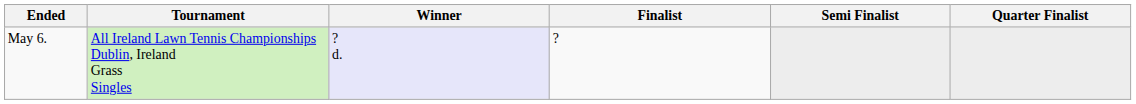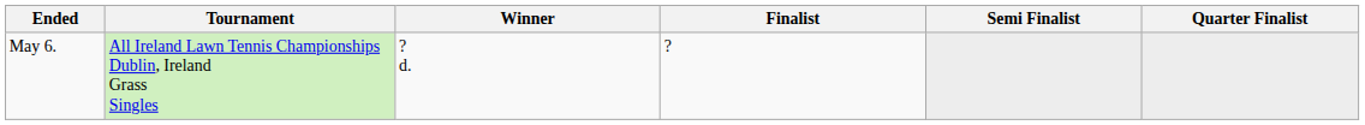row 2 | Winner: lavender background -> no background
